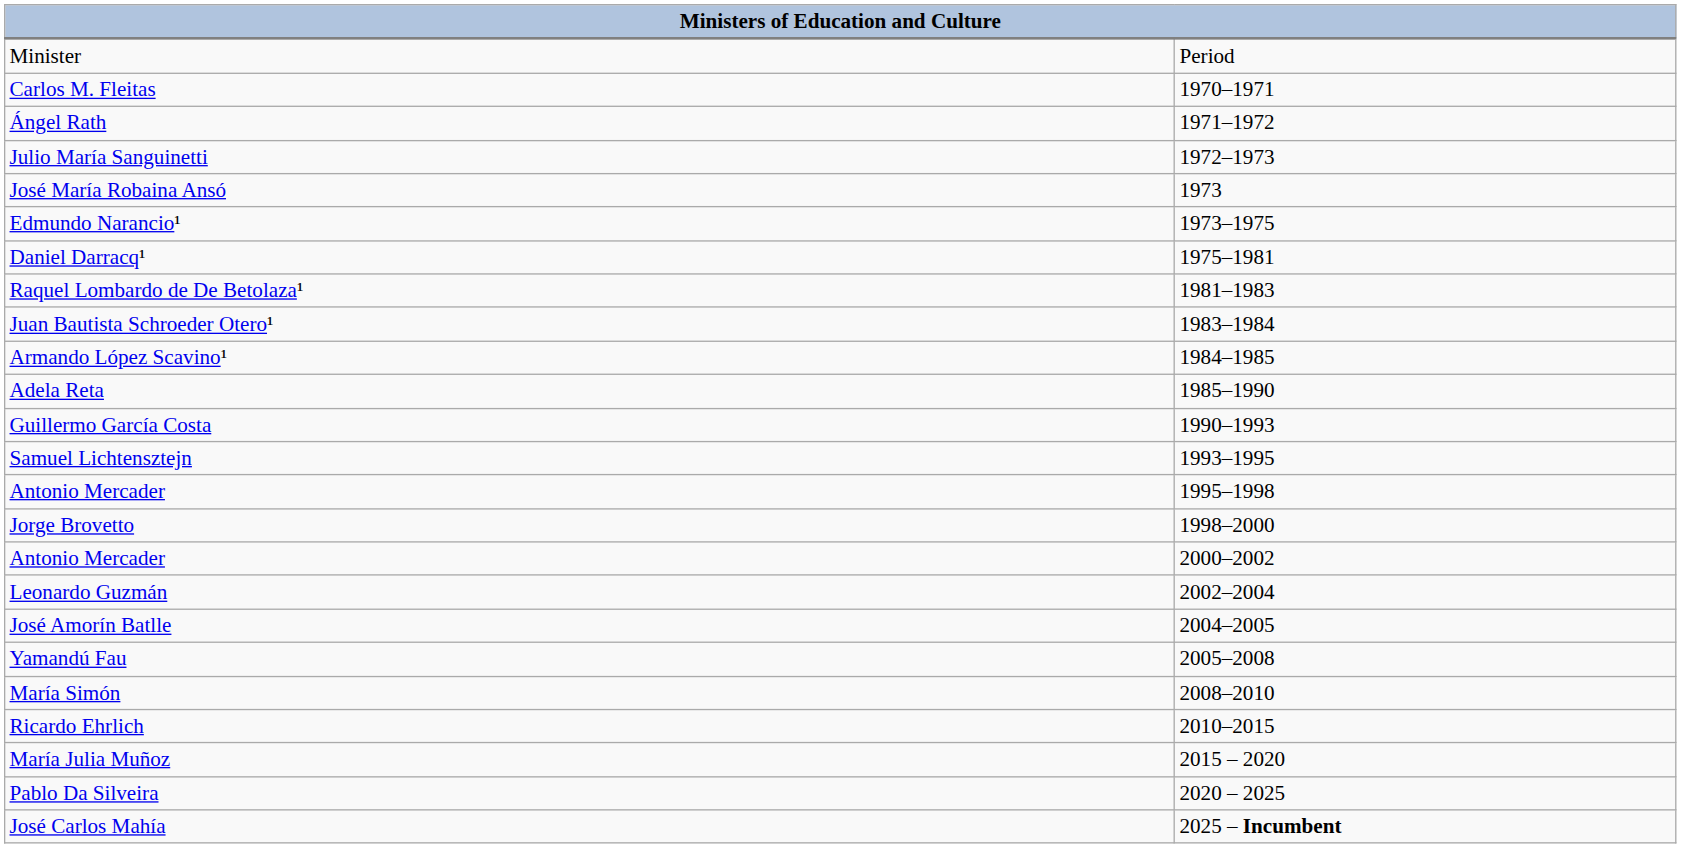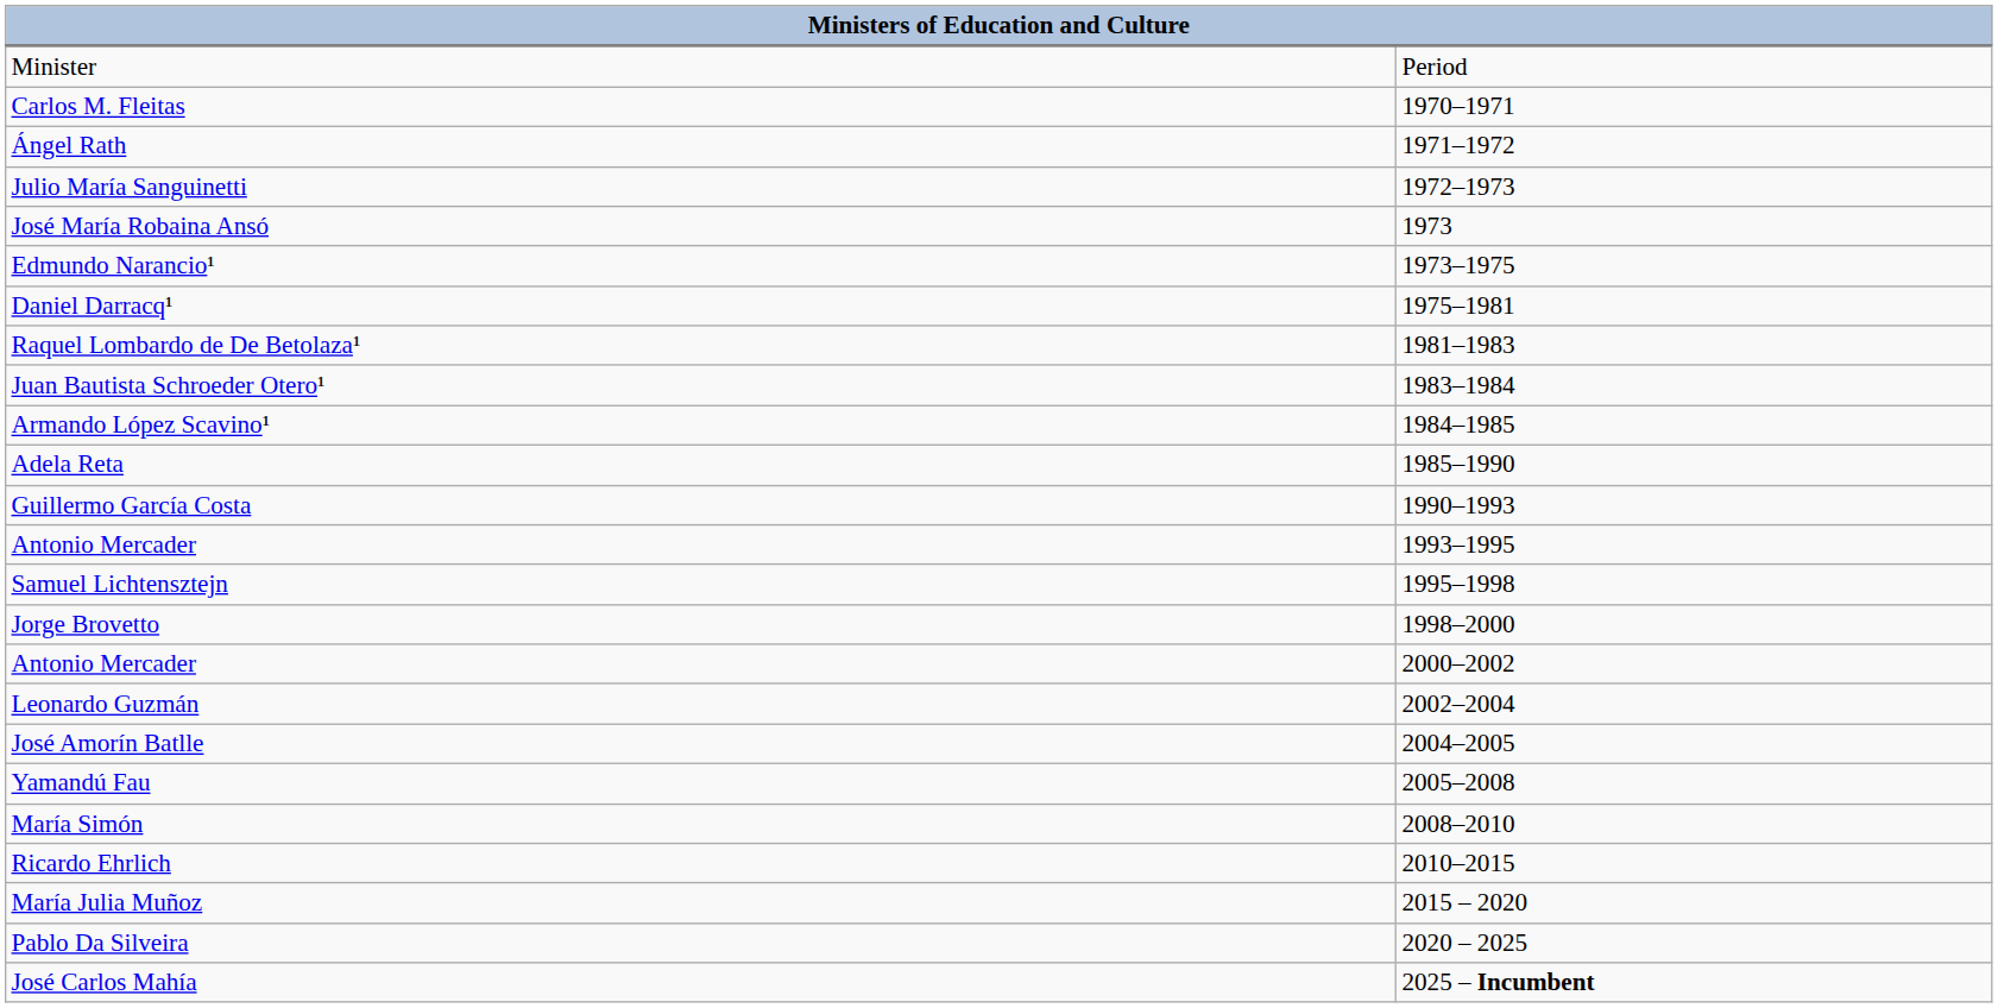row 14 | column 1: Samuel Lichtensztejn -> Antonio Mercader
row 15 | column 1: Antonio Mercader -> Samuel Lichtensztejn
